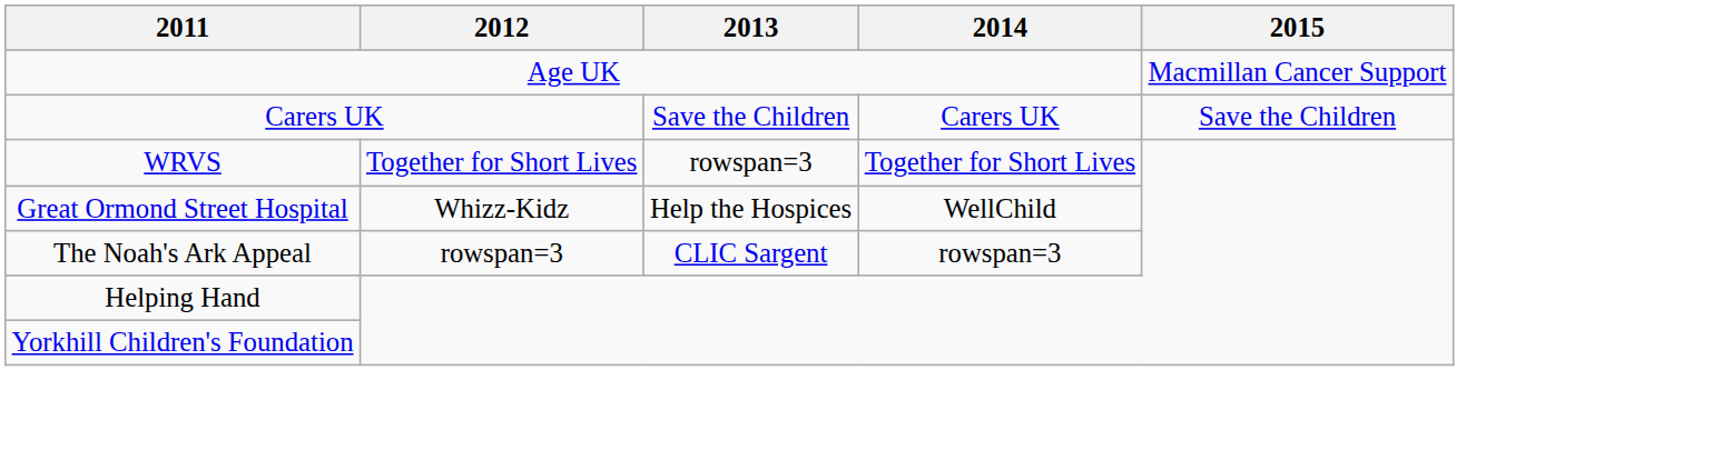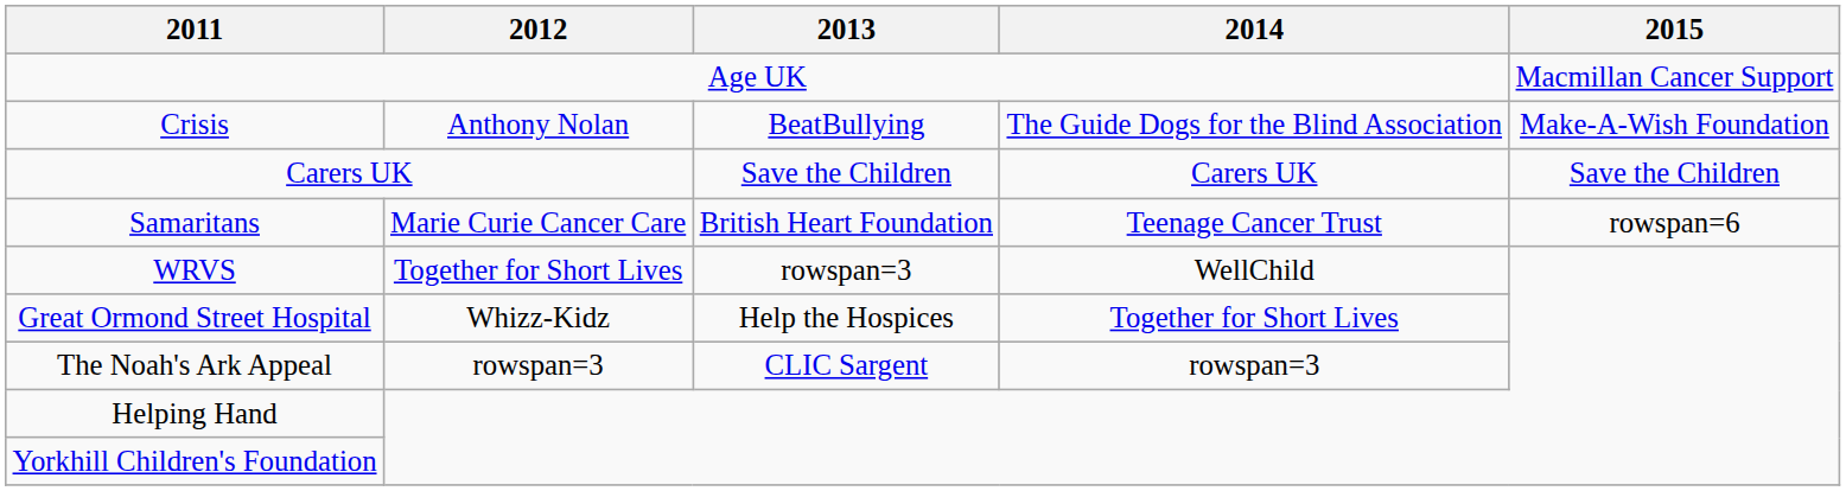+ row: Crisis | Anthony Nolan | BeatBullying | The Guide Dogs for the Blind Association | Make-A-Wish Foundation
+ row: Samaritans | Marie Curie Cancer Care | British Heart Foundation | Teenage Cancer Trust | rowspan=6
WRVS | 2014: Together for Short Lives -> WellChild
Great Ormond Street Hospital | 2014: WellChild -> Together for Short Lives
